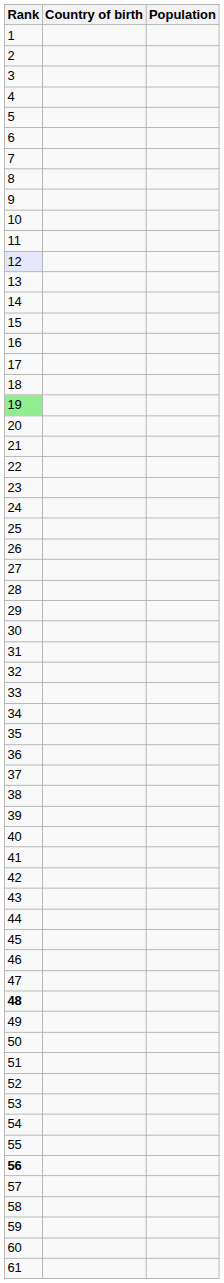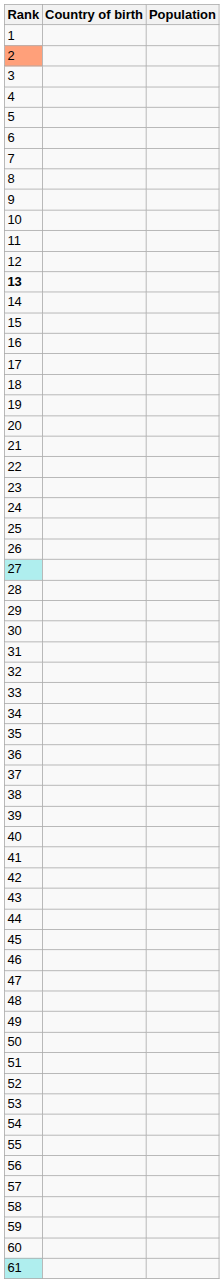2 | Rank: no background -> lightsalmon background
12 | Rank: lavender background -> no background
13 | Rank: normal -> bold
19 | Rank: lightgreen background -> no background
27 | Rank: no background -> paleturquoise background
48 | Rank: bold -> normal
56 | Rank: bold -> normal
61 | Rank: no background -> paleturquoise background
